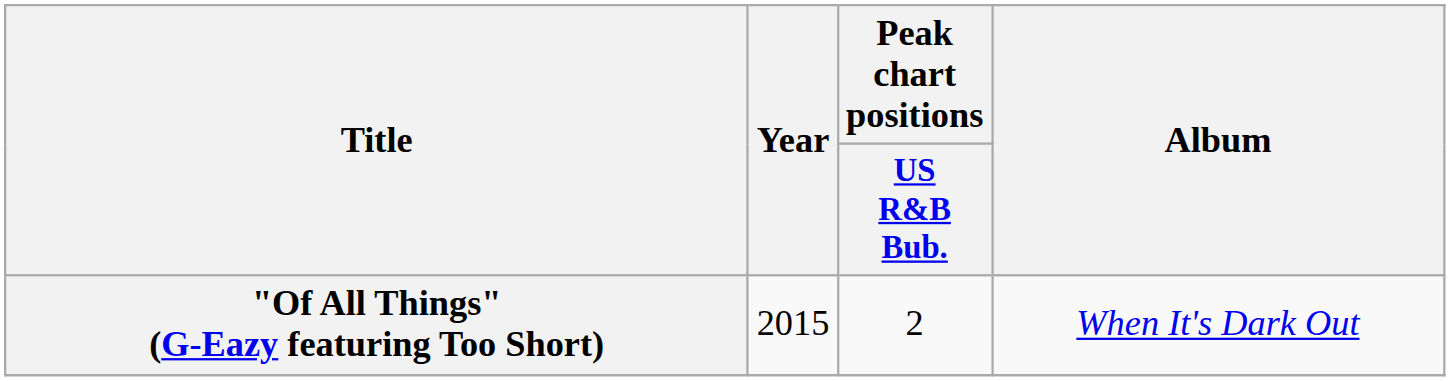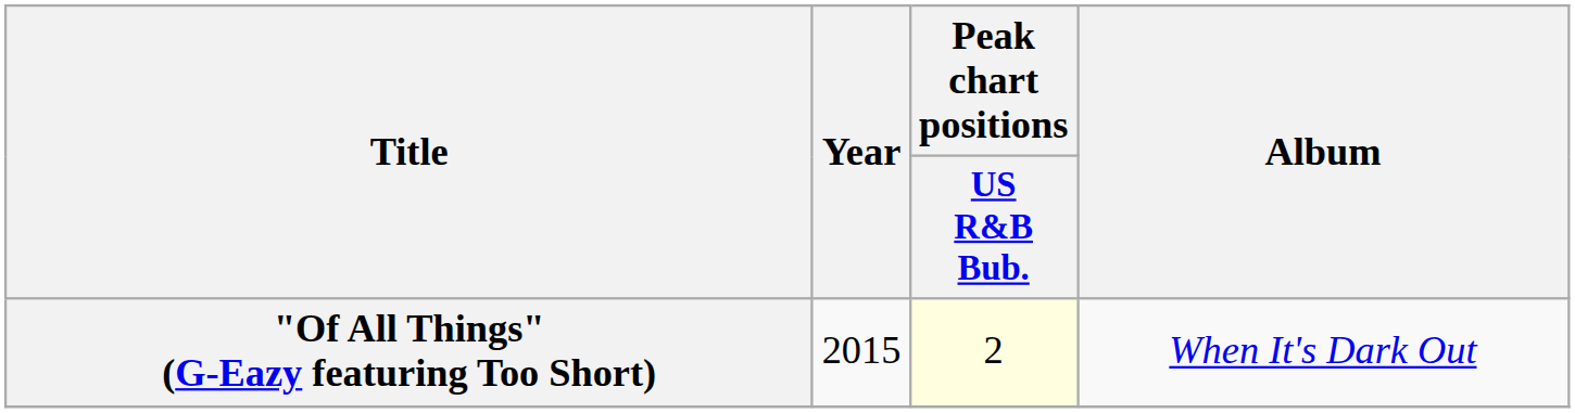row 3 | Peak chart positions / US R&B Bub.: no background -> lightyellow background
